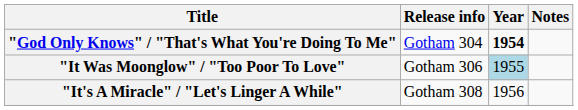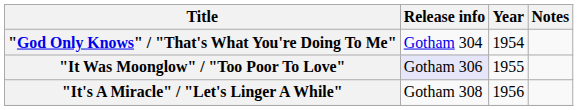"God Only Knows" / "That's What You're Doing To Me" | Year: bold -> normal
"It Was Moonglow" / "Too Poor To Love" | Release info: no background -> lavender background
"It Was Moonglow" / "Too Poor To Love" | Year: lightblue background -> no background
